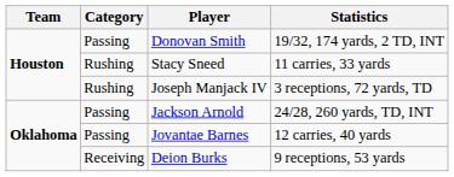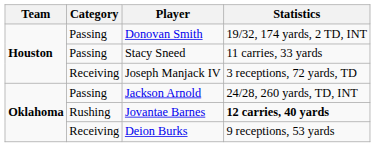Stacy Sneed | Category: Rushing -> Passing
Joseph Manjack IV | Category: Rushing -> Receiving
Jovantae Barnes | Category: Passing -> Rushing
Jovantae Barnes | Statistics: normal -> bold
